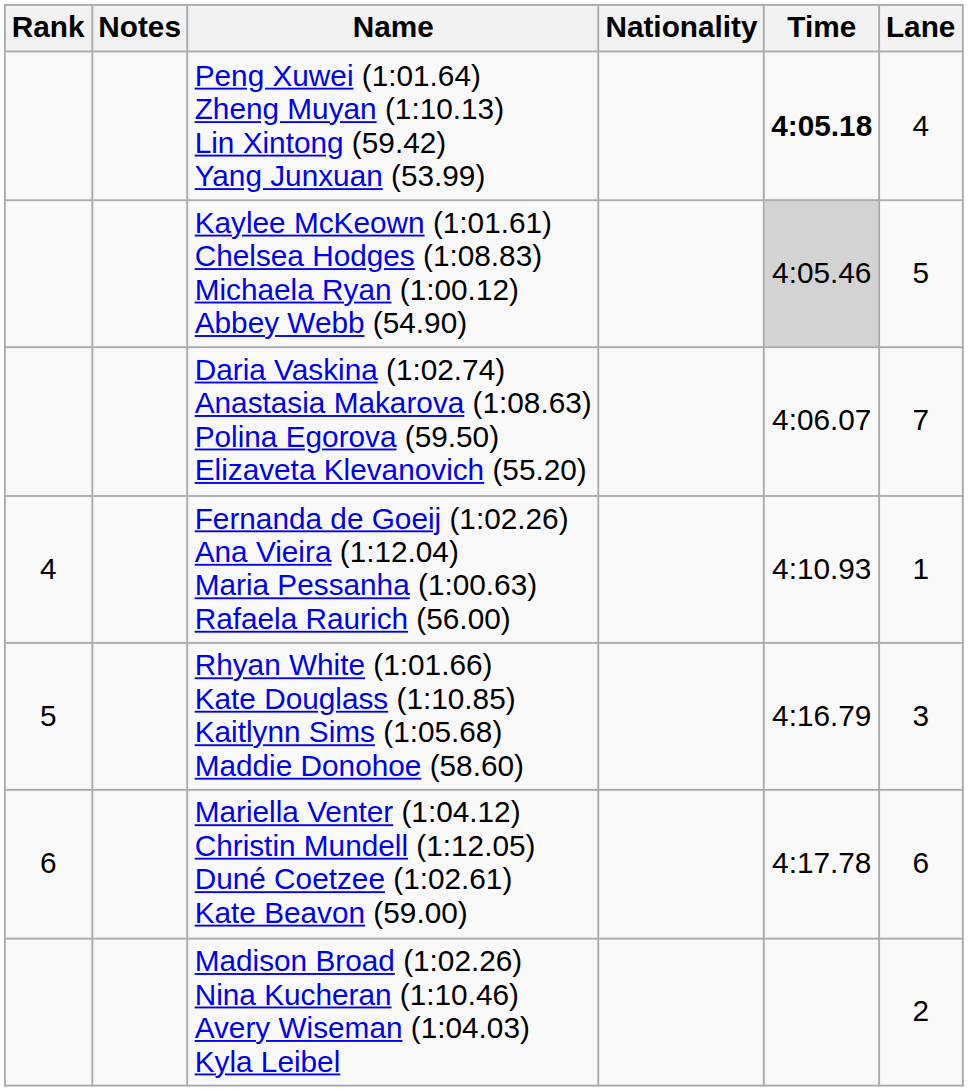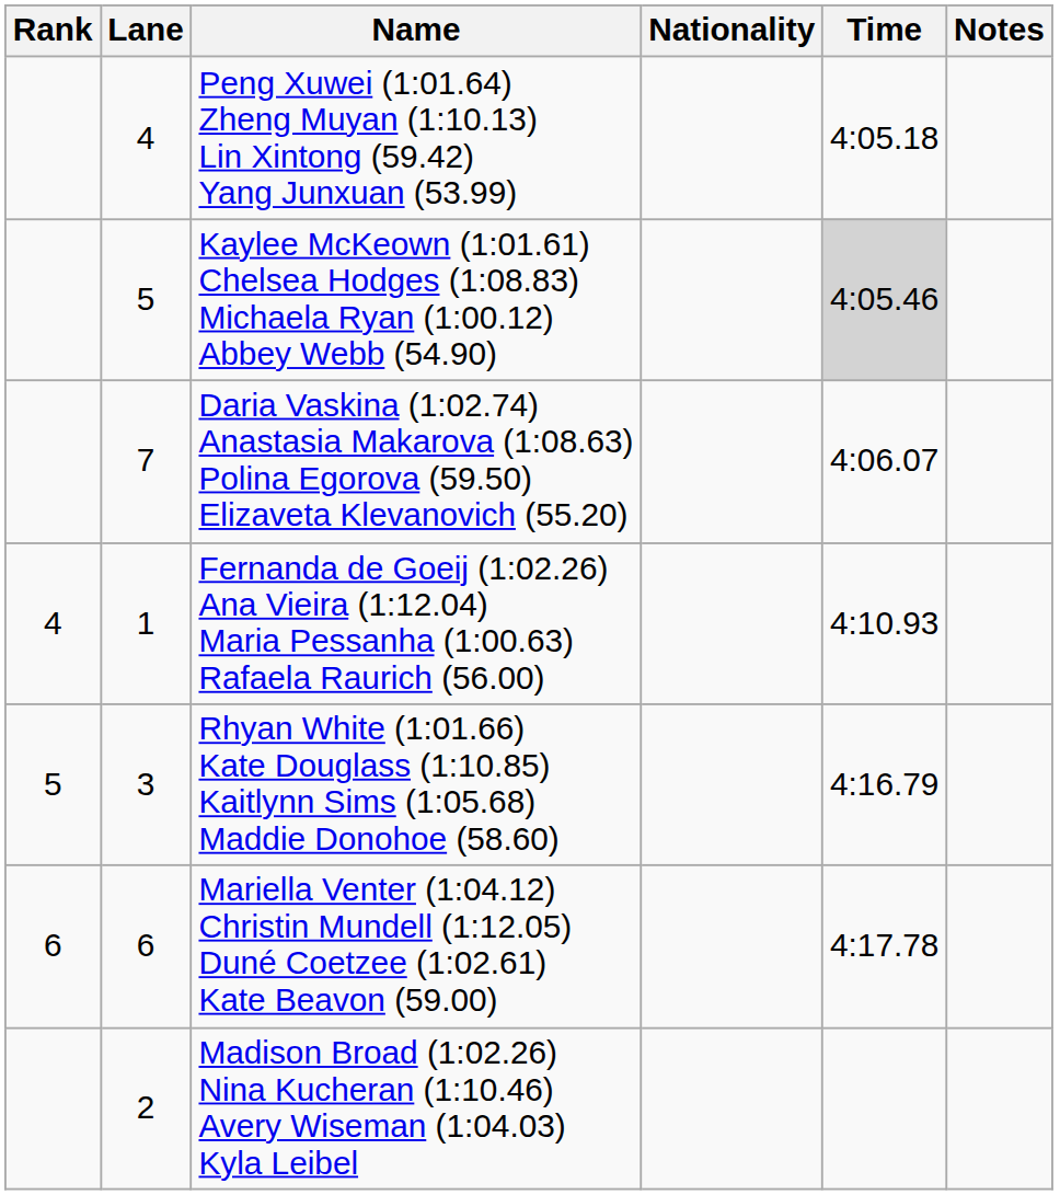columns swapped: Lane <-> Notes
row 2 | Time: bold -> normal
